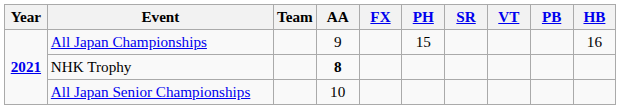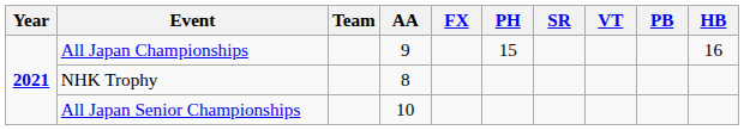NHK Trophy | AA: bold -> normal
